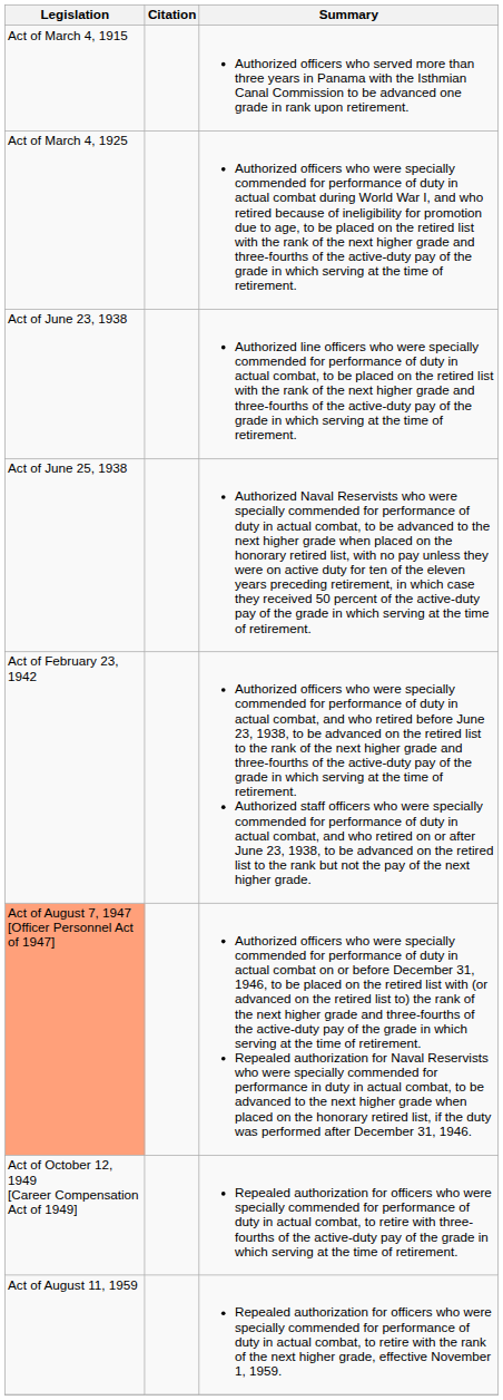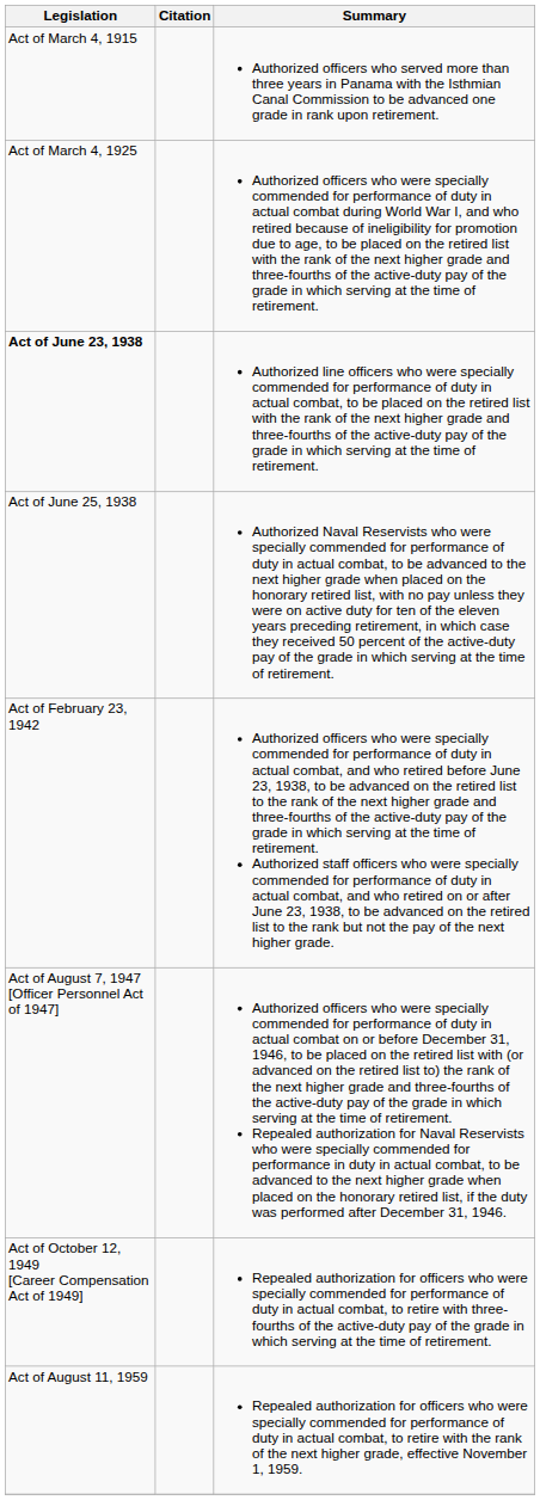Act of June 23, 1938 | Legislation: normal -> bold
Act of August 7, 1947 [Officer Personnel Act of 1947] | Legislation: lightsalmon background -> no background
